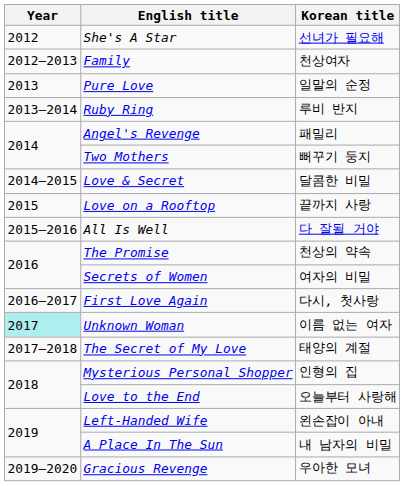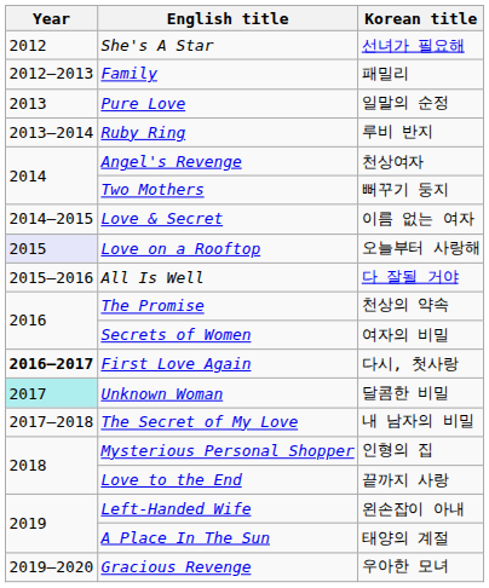Family | Korean title: 천상여자 -> 패밀리
Angel's Revenge | Korean title: 패밀리 -> 천상여자
Love & Secret | Korean title: 달콤한 비밀 -> 이름 없는 여자
Love on a Rooftop | Year: no background -> lavender background
Love on a Rooftop | Korean title: 끝까지 사랑 -> 오늘부터 사랑해
First Love Again | Year: normal -> bold
Unknown Woman | Korean title: 이름 없는 여자 -> 달콤한 비밀
The Secret of My Love | Korean title: 태양의 계절 -> 내 남자의 비밀
Love to the End | Korean title: 오늘부터 사랑해 -> 끝까지 사랑
A Place In The Sun | Korean title: 내 남자의 비밀 -> 태양의 계절
